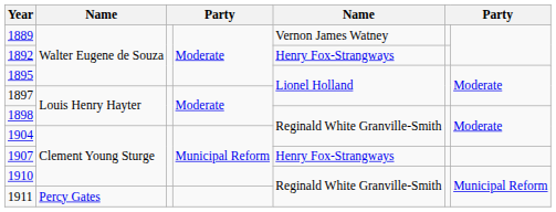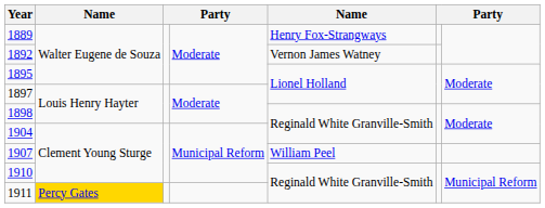1889 | column 5: Vernon James Watney -> Henry Fox-Strangways
1892 | column 5: Henry Fox-Strangways -> Vernon James Watney
1907 | column 5: Henry Fox-Strangways -> William Peel
1911 | column 2: no background -> gold background
